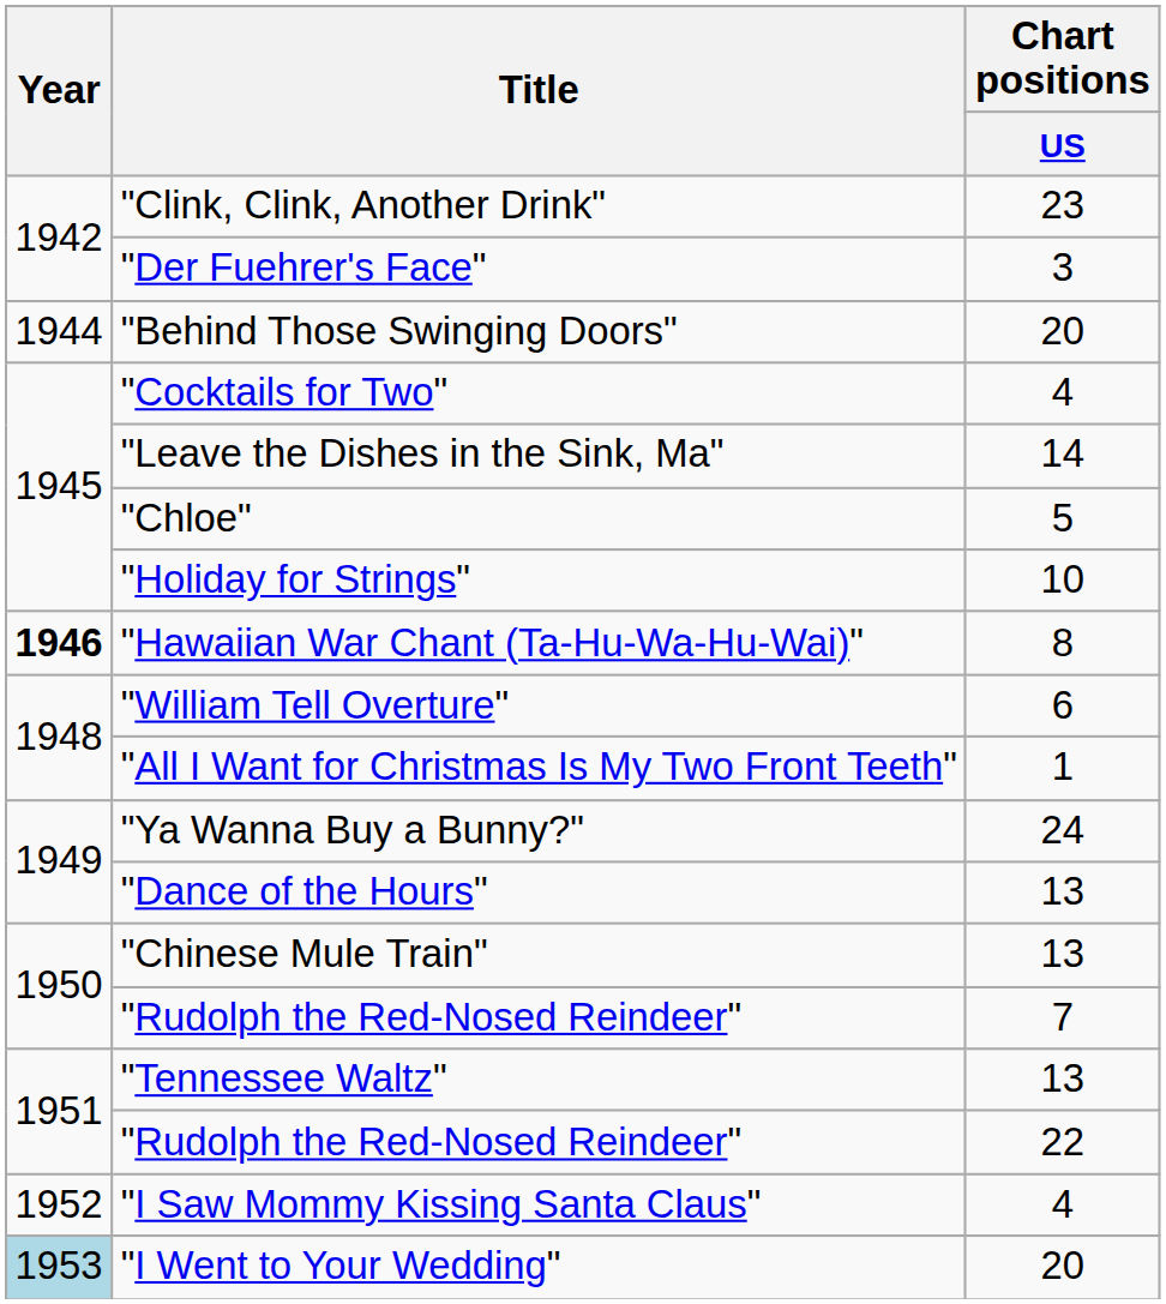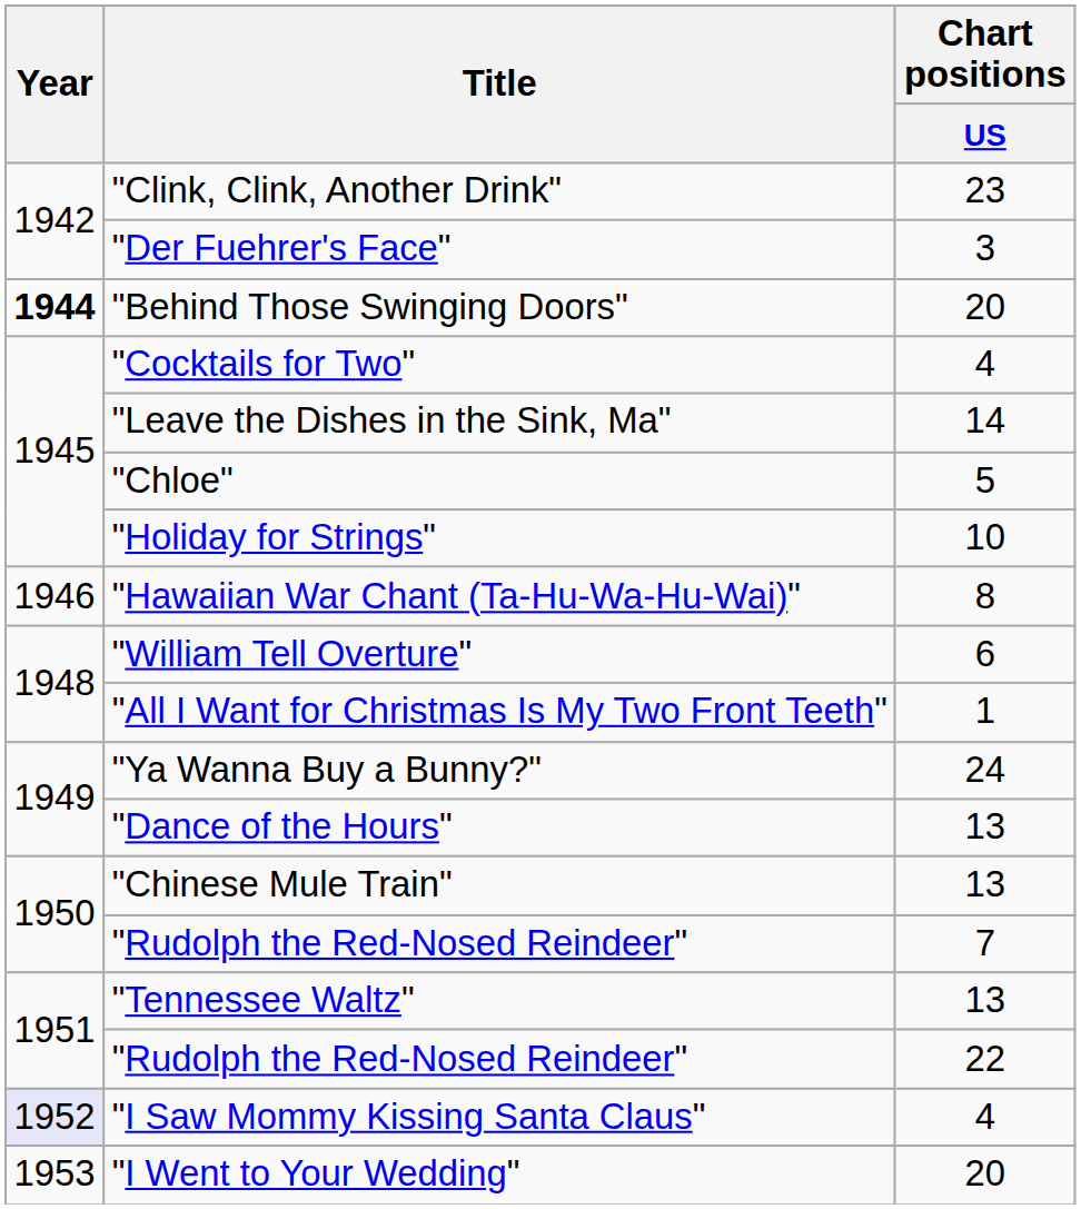"Behind Those Swinging Doors" | Year: normal -> bold
"Hawaiian War Chant (Ta-Hu-Wa-Hu-Wai)" | Year: bold -> normal
"I Saw Mommy Kissing Santa Claus" | Year: no background -> lavender background
"I Went to Your Wedding" | Year: lightblue background -> no background
